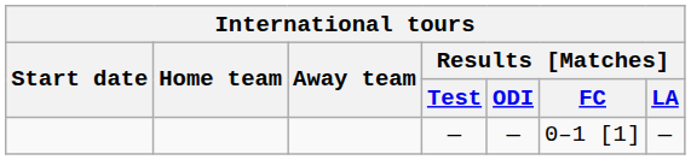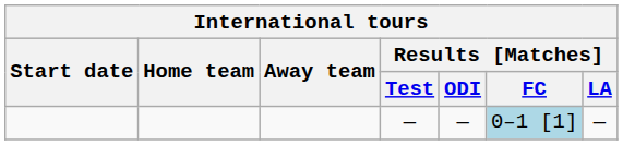row 4 | Results [Matches] / FC: no background -> lightblue background
